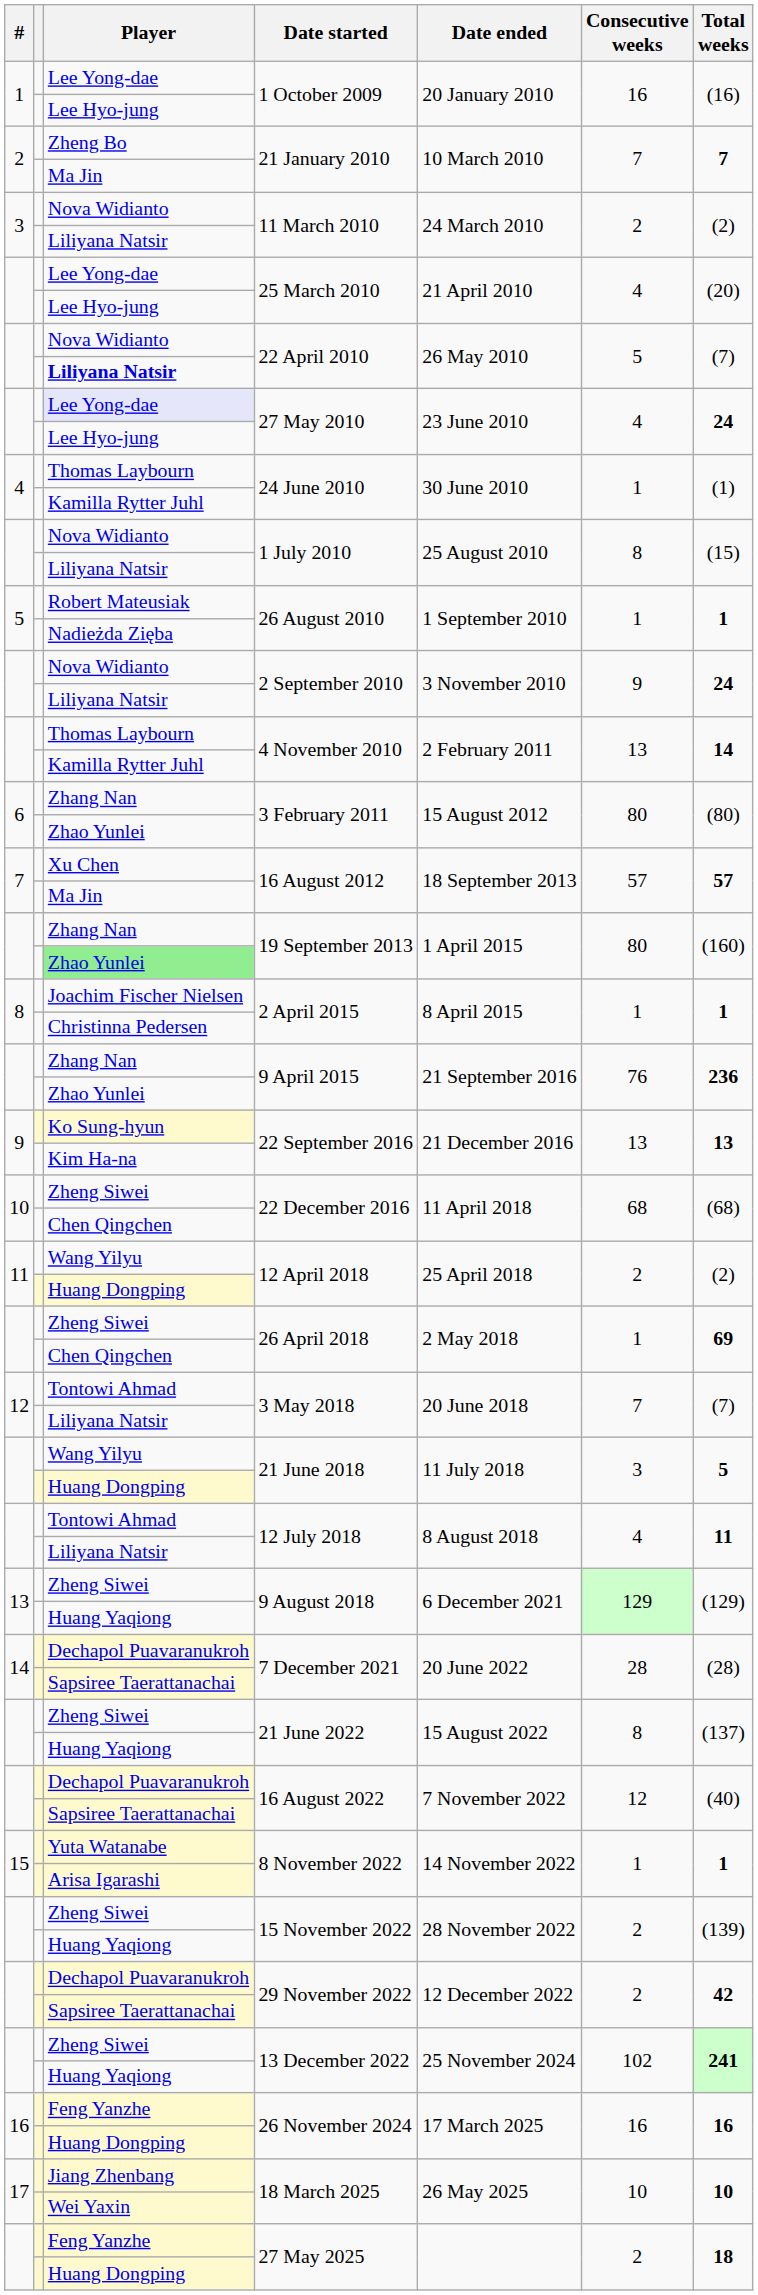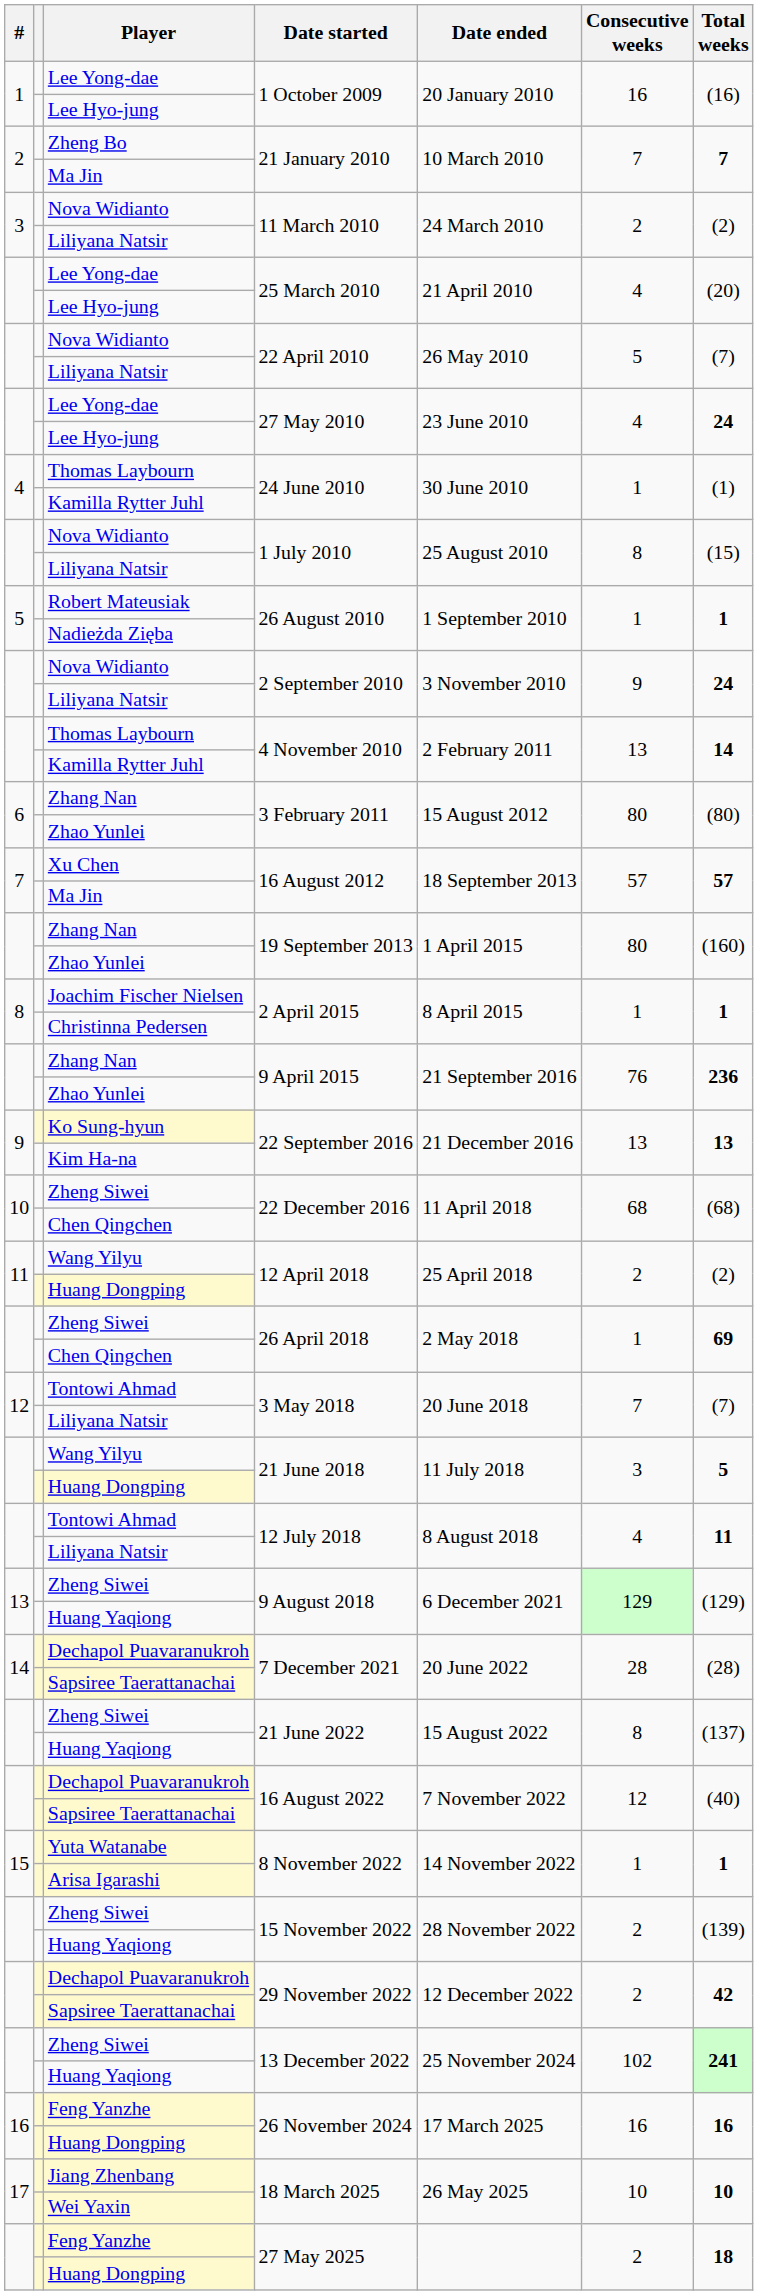Liliyana Natsir / 22 April 2010 | Player: bold -> normal
Lee Yong-dae / 27 May 2010 | Player: lavender background -> no background
Zhao Yunlei / 19 September 2013 | Player: lightgreen background -> no background
